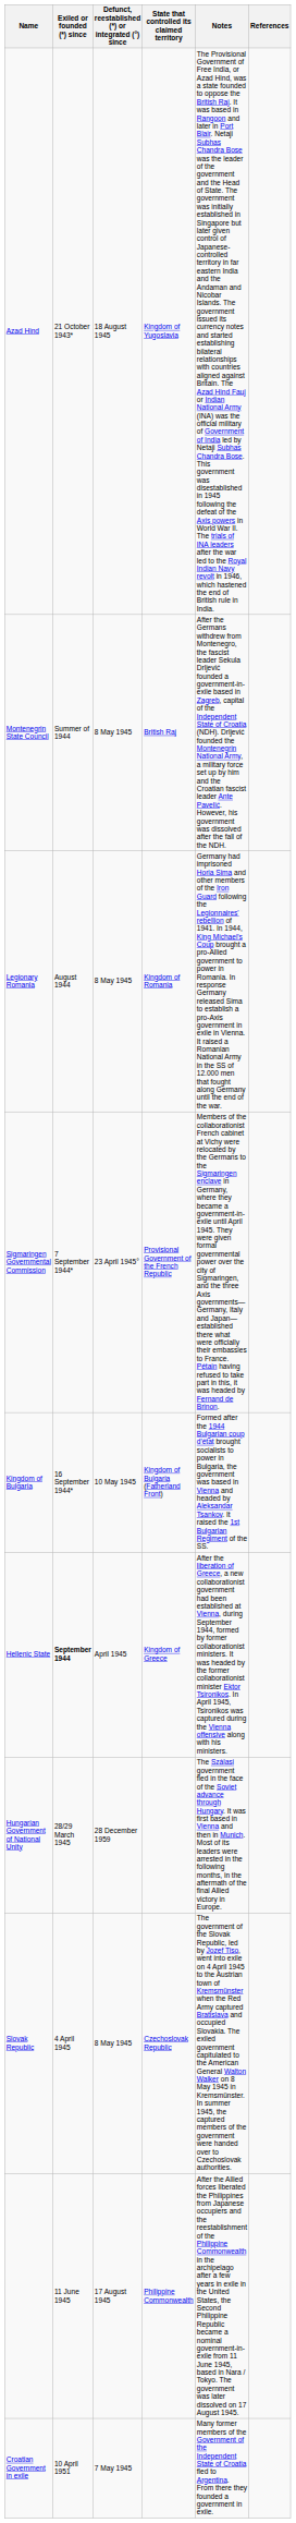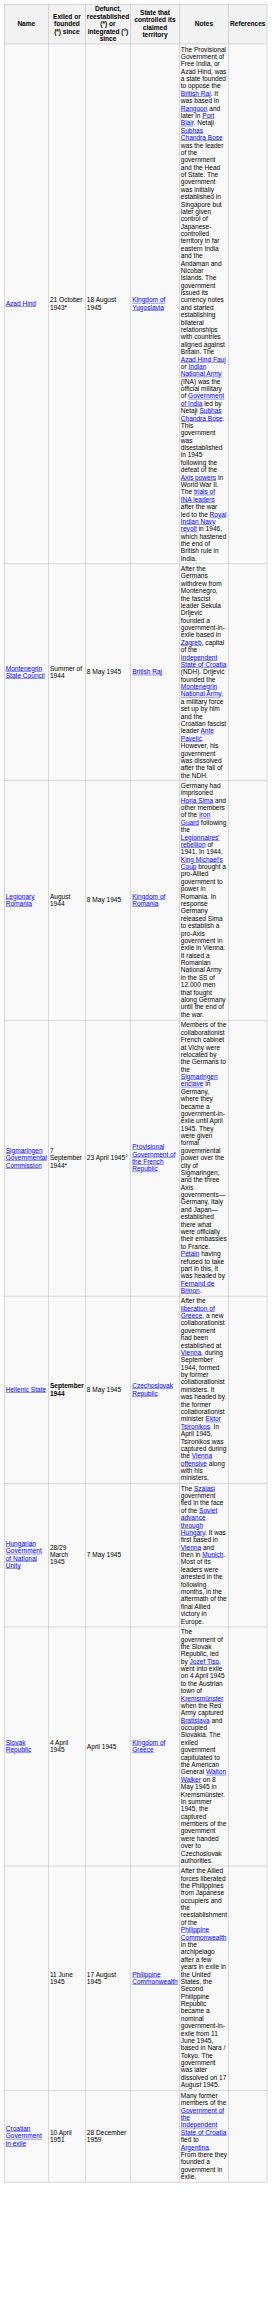- row: Kingdom of Bulgaria | 16 September 1944* | 10 May 1945 | Kingdom of Bulgaria (Fatherland Front) | Formed after the 1944 Bulgarian coup d'état brought socialists to power in Bulgaria, the government was based in Vienna and headed by Aleksandar Tsankov. It raised the 1st Bulgarian Regiment of the SS.
Hellenic State | Defunct, reestablished (*) or integrated (°) since: April 1945 -> 8 May 1945
Hellenic State | State that controlled its claimed territory: Kingdom of Greece -> Czechoslovak Republic
Hungarian Government of National Unity | Defunct, reestablished (*) or integrated (°) since: 28 December 1959 -> 7 May 1945
Slovak Republic | Defunct, reestablished (*) or integrated (°) since: 8 May 1945 -> April 1945
Slovak Republic | State that controlled its claimed territory: Czechoslovak Republic -> Kingdom of Greece
Croatian Government in exile | Defunct, reestablished (*) or integrated (°) since: 7 May 1945 -> 28 December 1959
